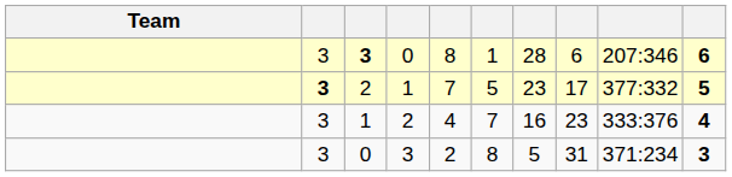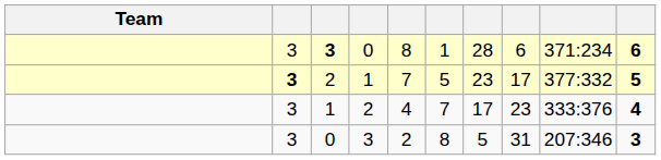row 2 | column 9: 207:346 -> 371:234
row 4 | column 7: 16 -> 17
row 5 | column 9: 371:234 -> 207:346
